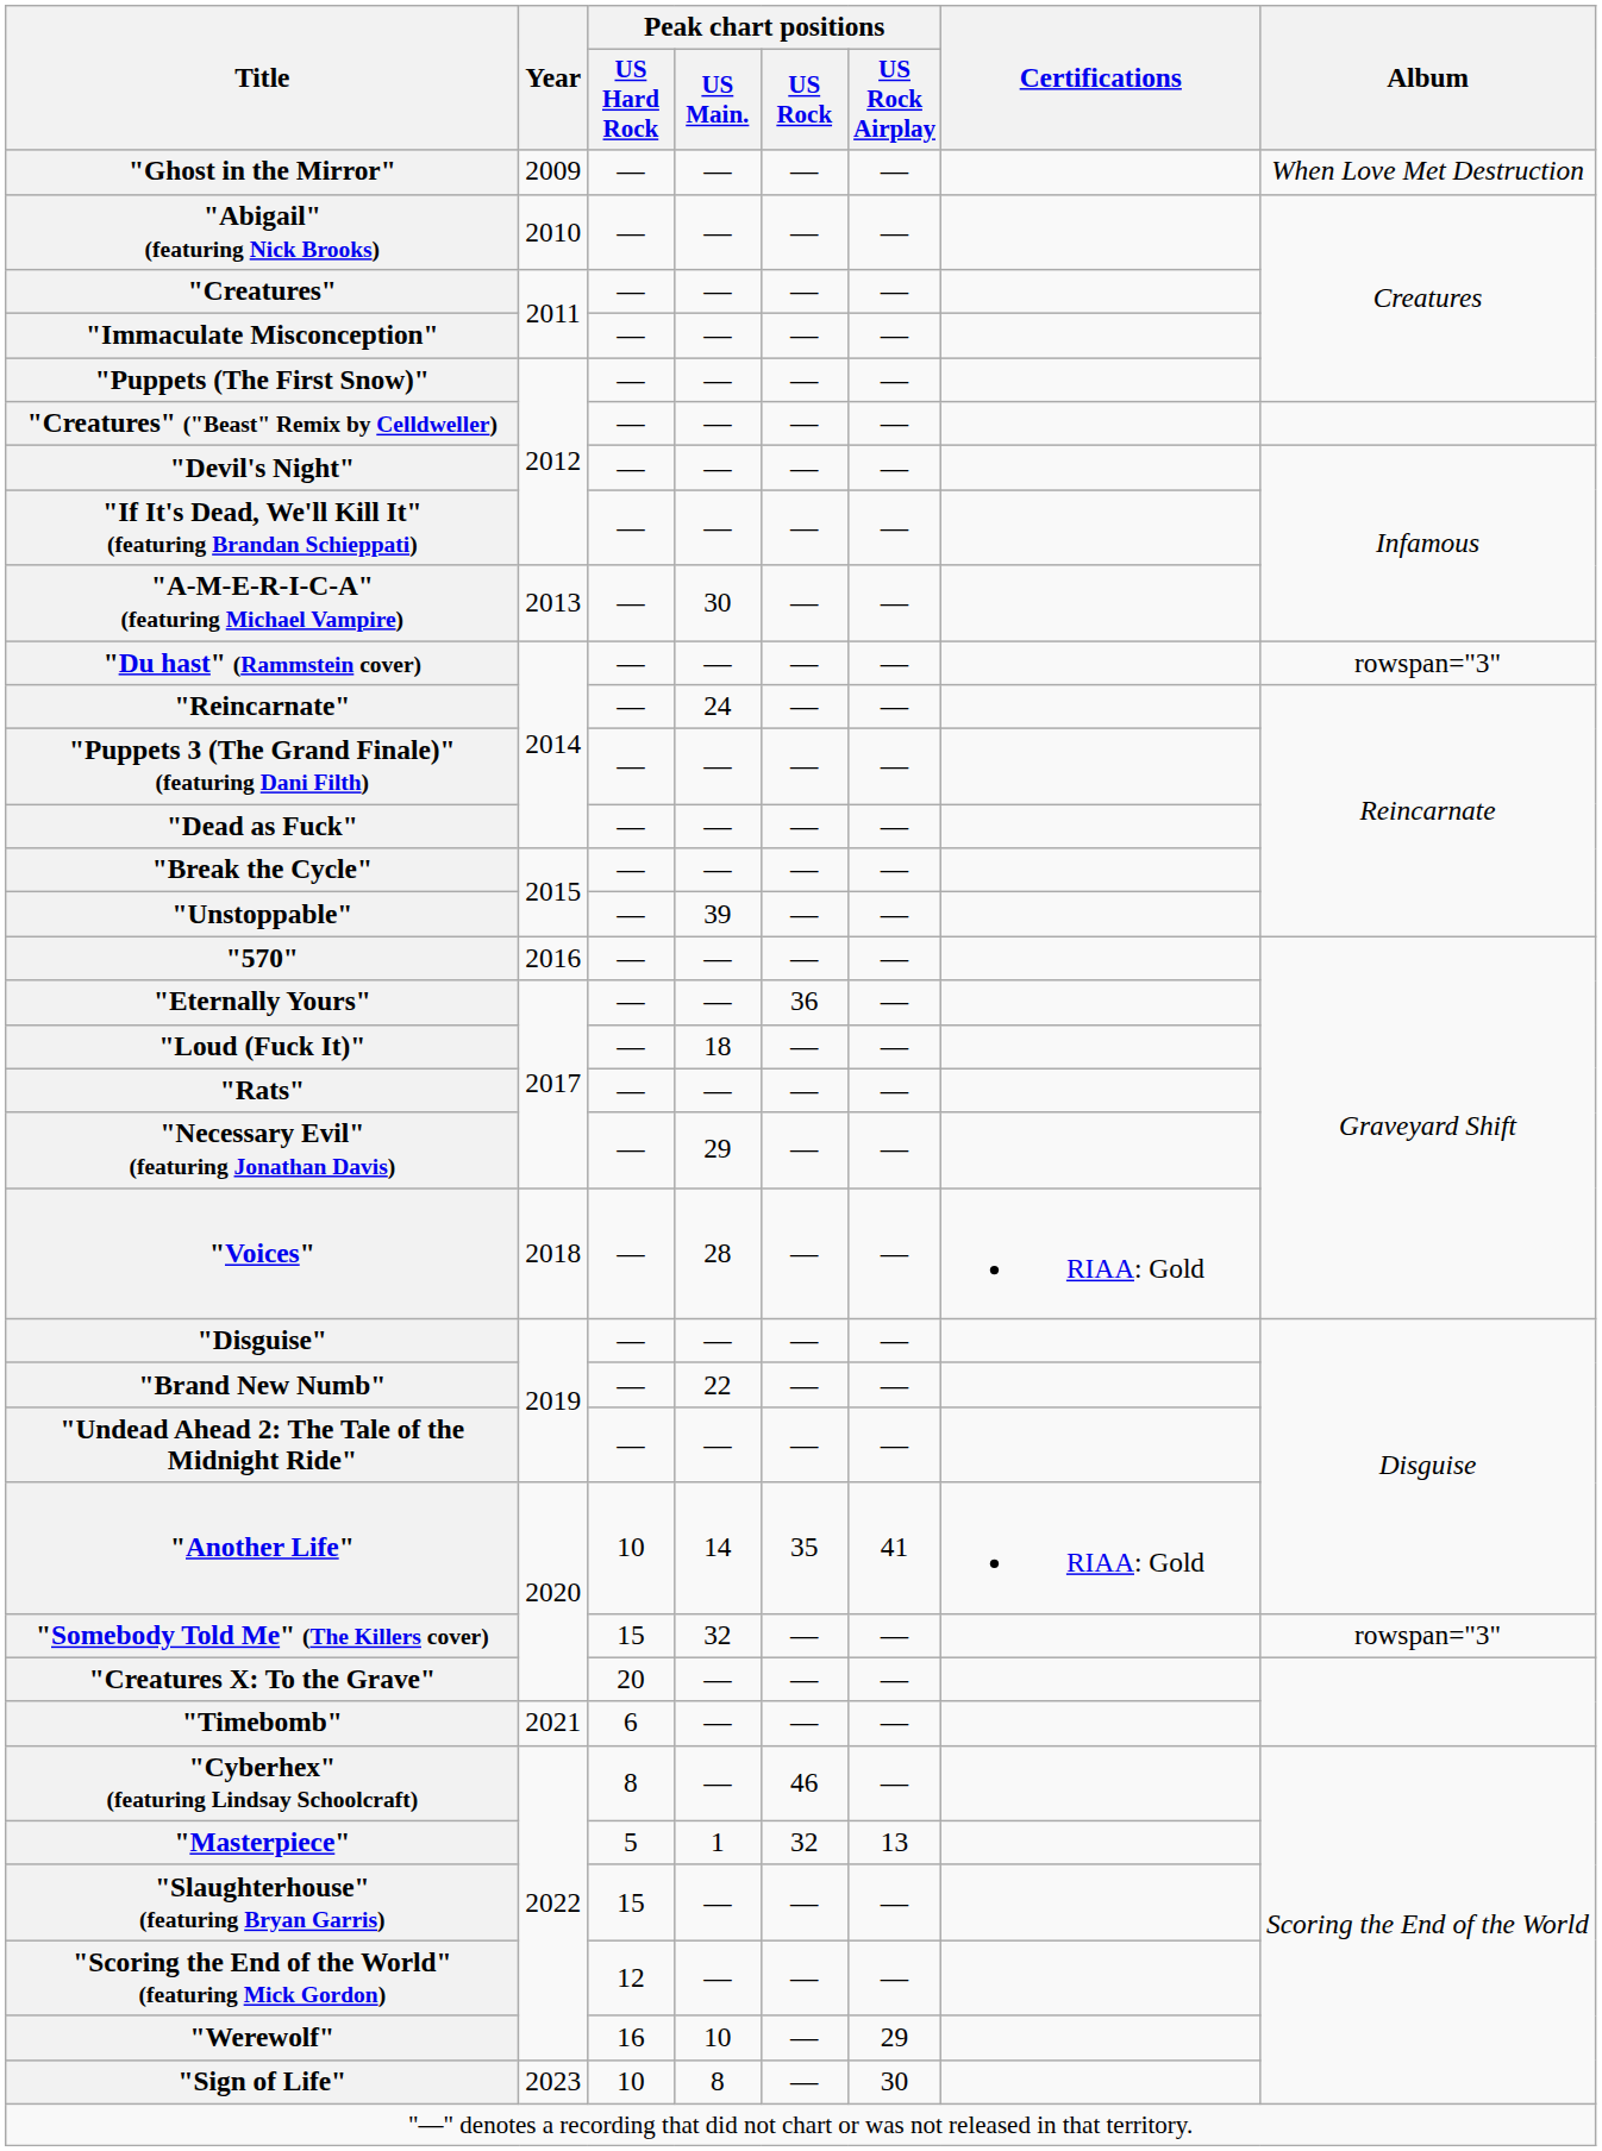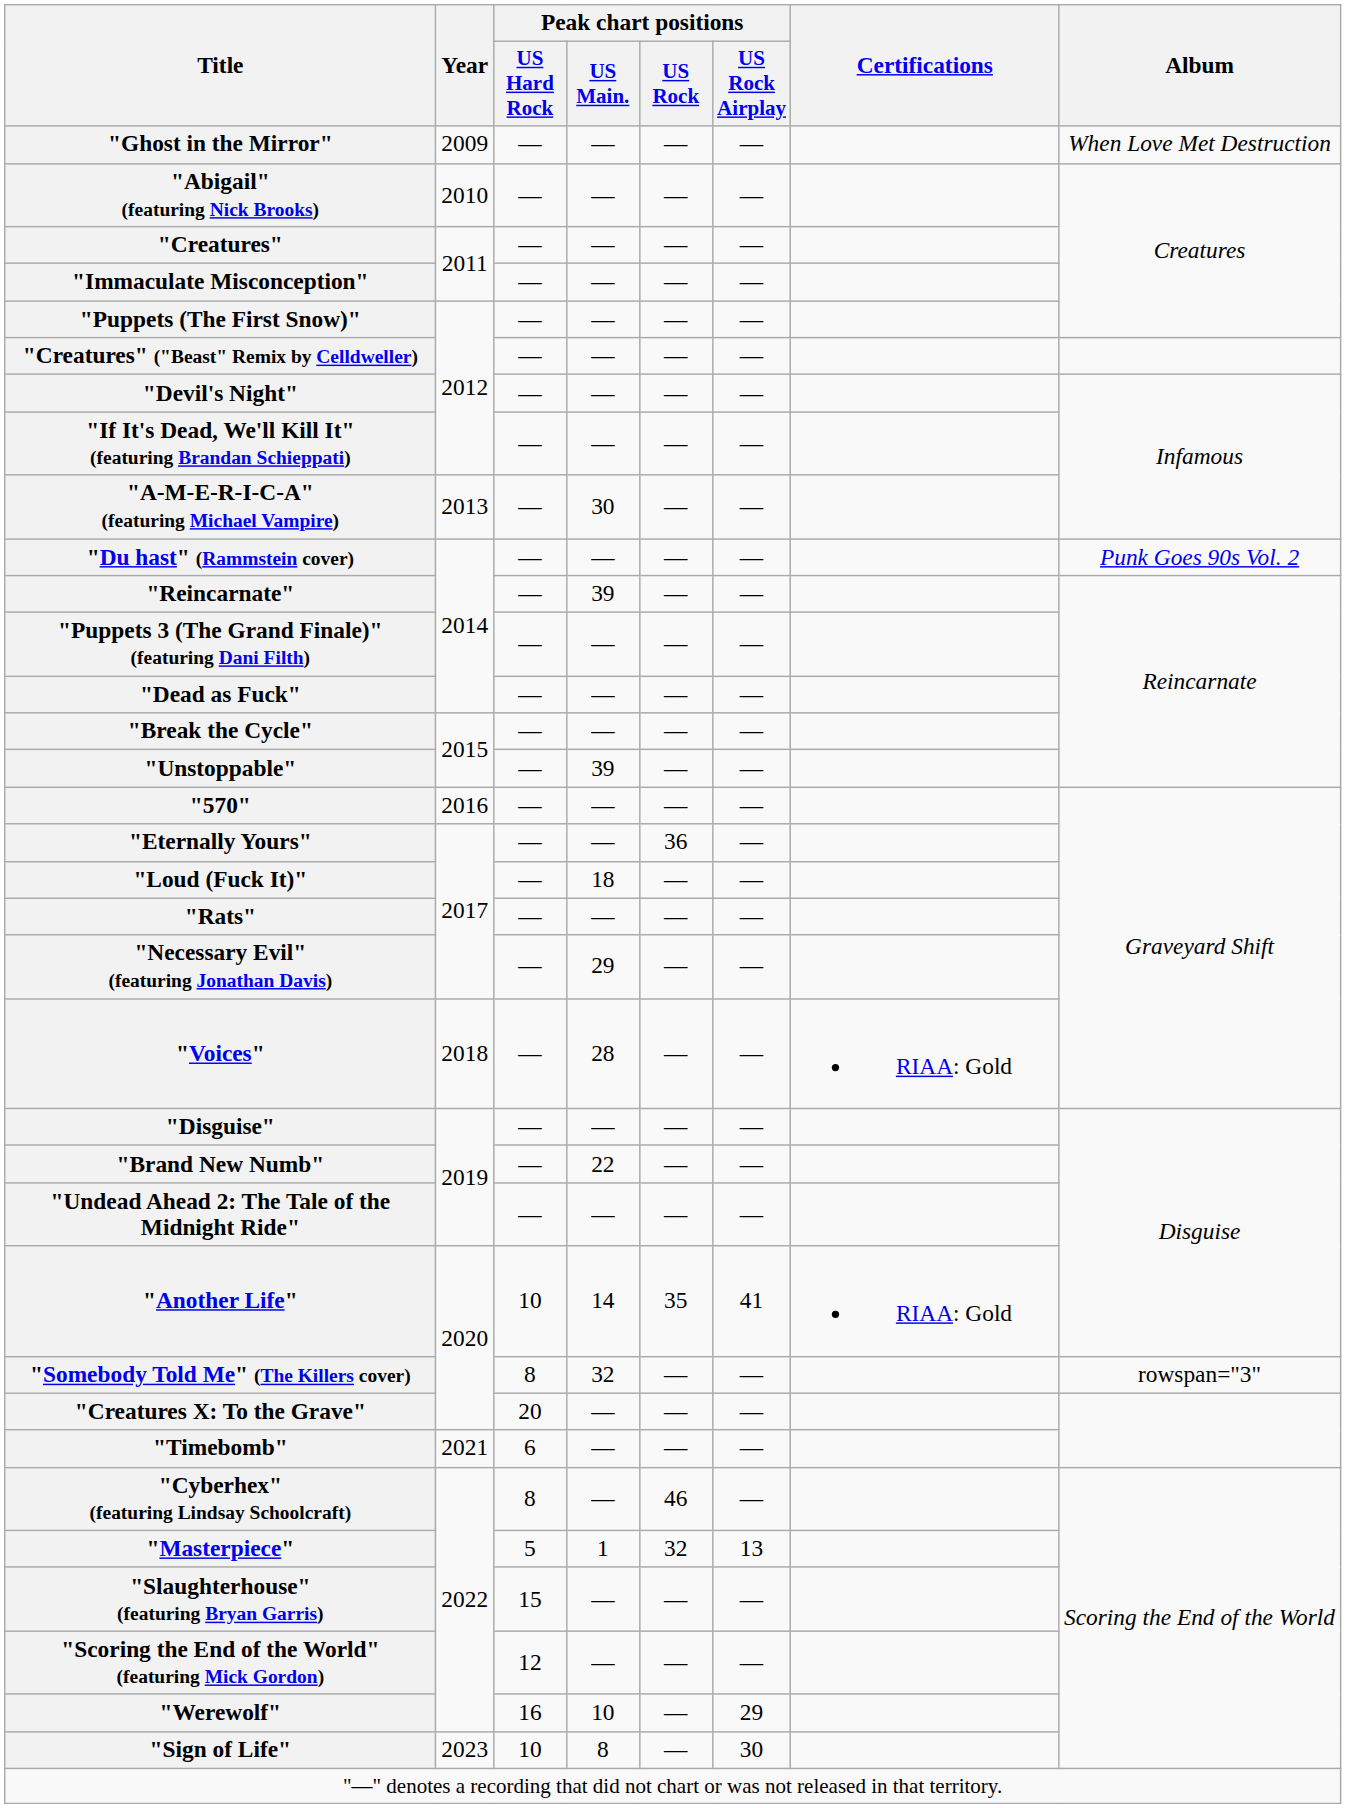"Du hast" (Rammstein cover) | Album: rowspan="3" -> Punk Goes 90s Vol. 2
"Reincarnate" | Peak chart positions / US Main.: 24 -> 39
"Somebody Told Me" (The Killers cover) | Peak chart positions / US Hard Rock: 15 -> 8
